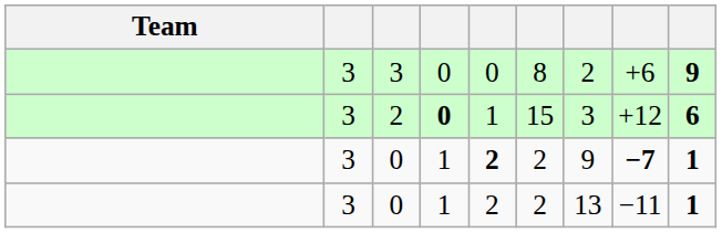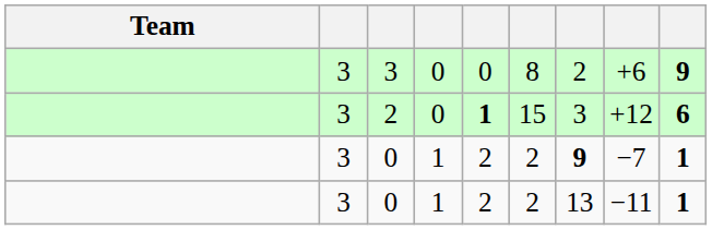row 3 | column 4: bold -> normal
row 3 | column 5: normal -> bold
row 4 | column 5: bold -> normal
row 4 | column 7: normal -> bold
row 4 | column 8: bold -> normal
